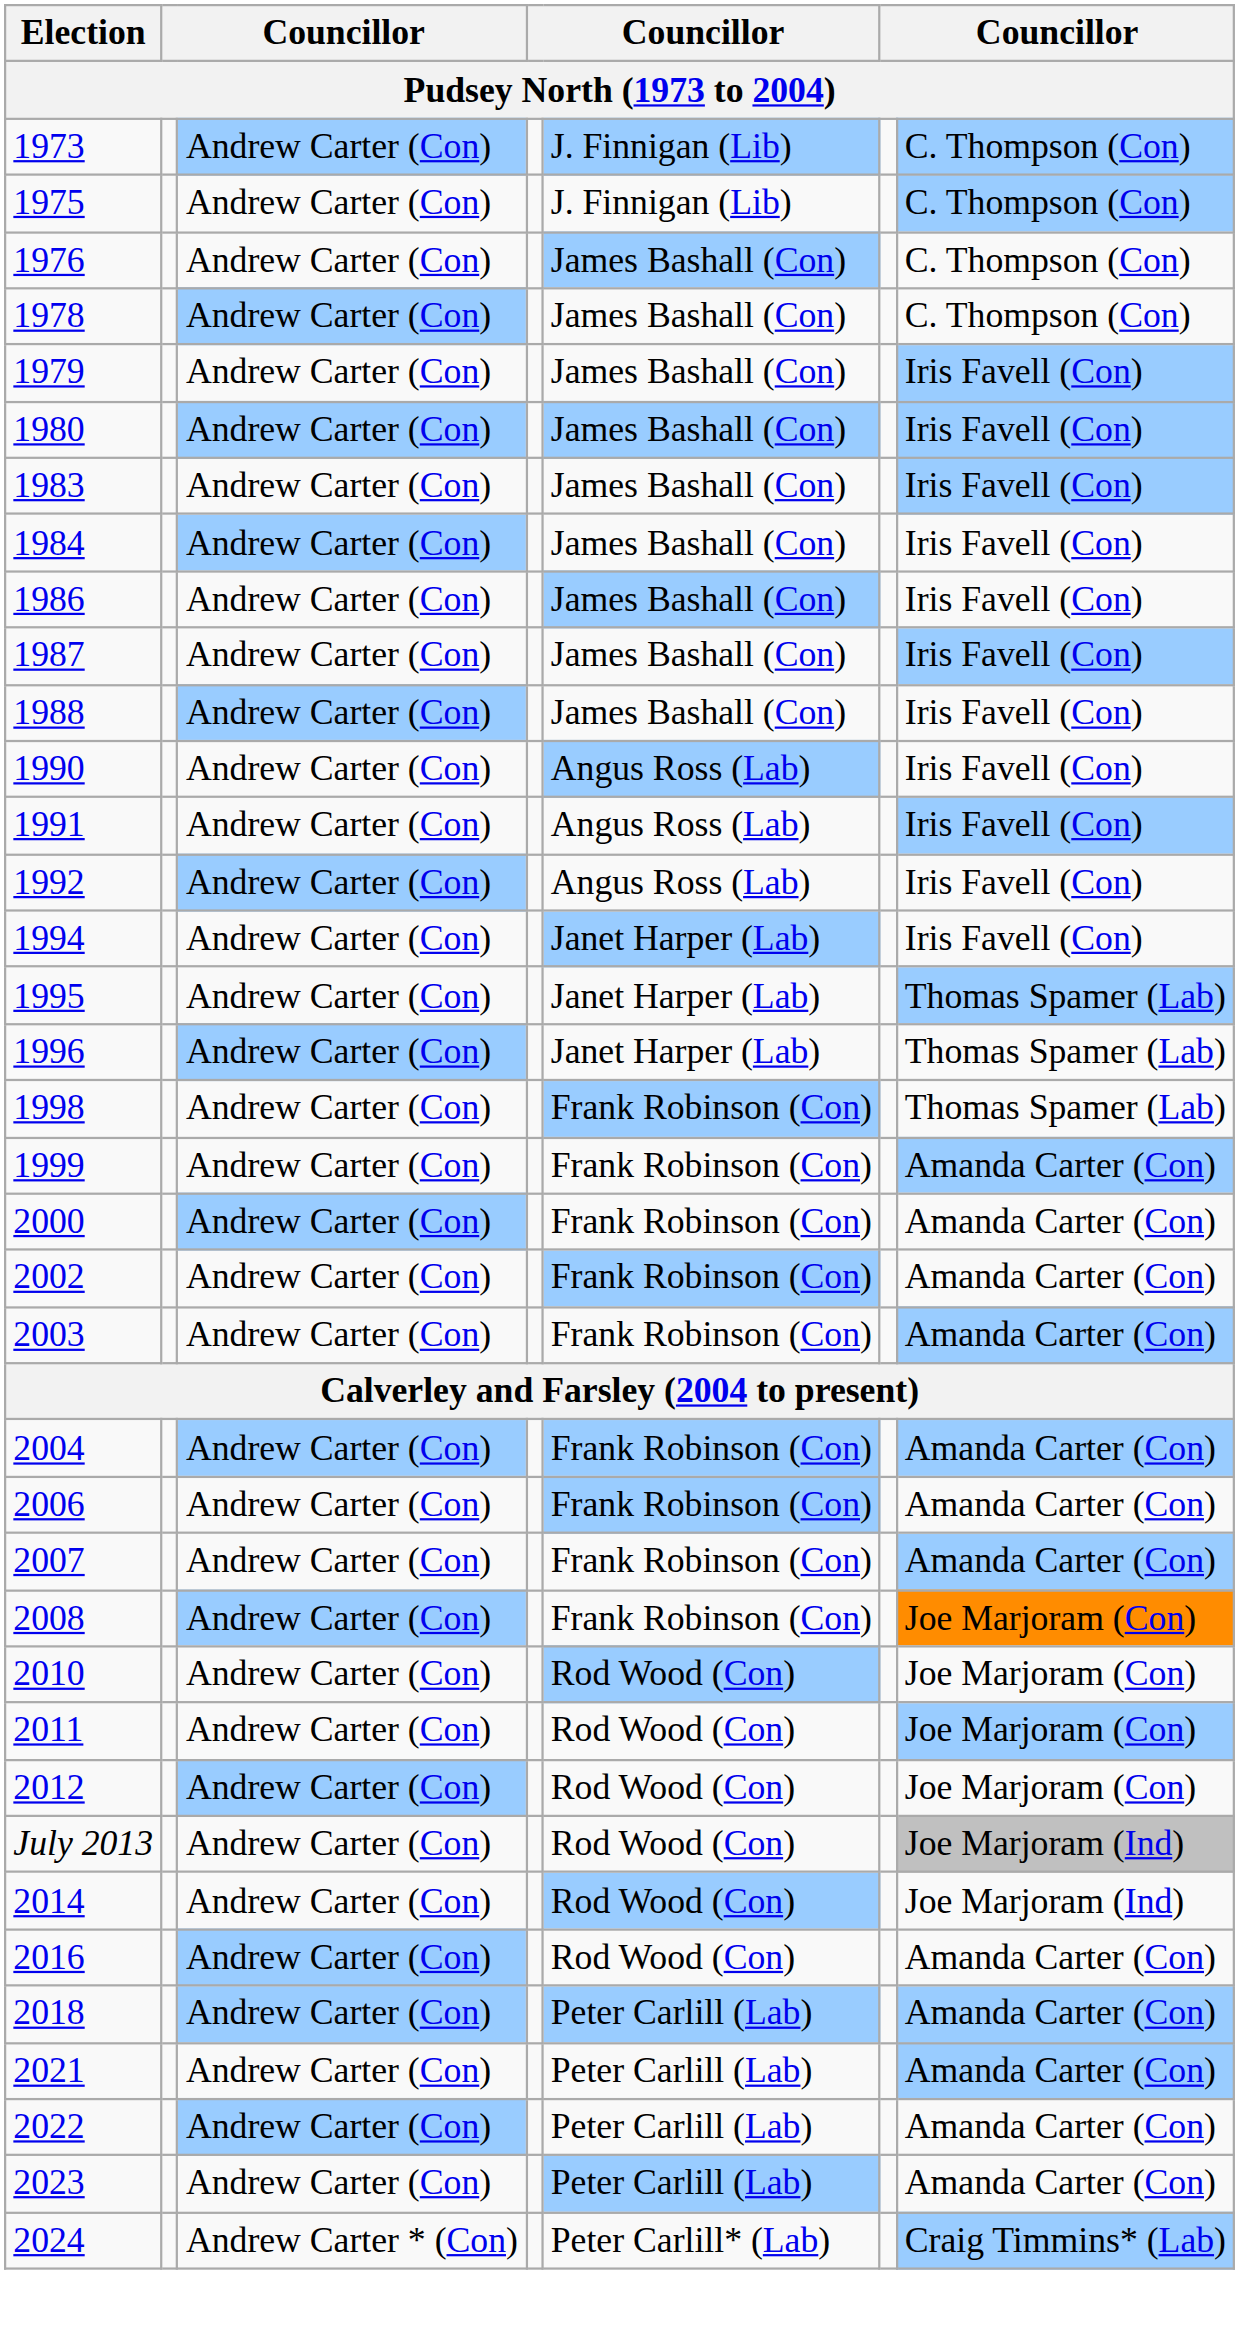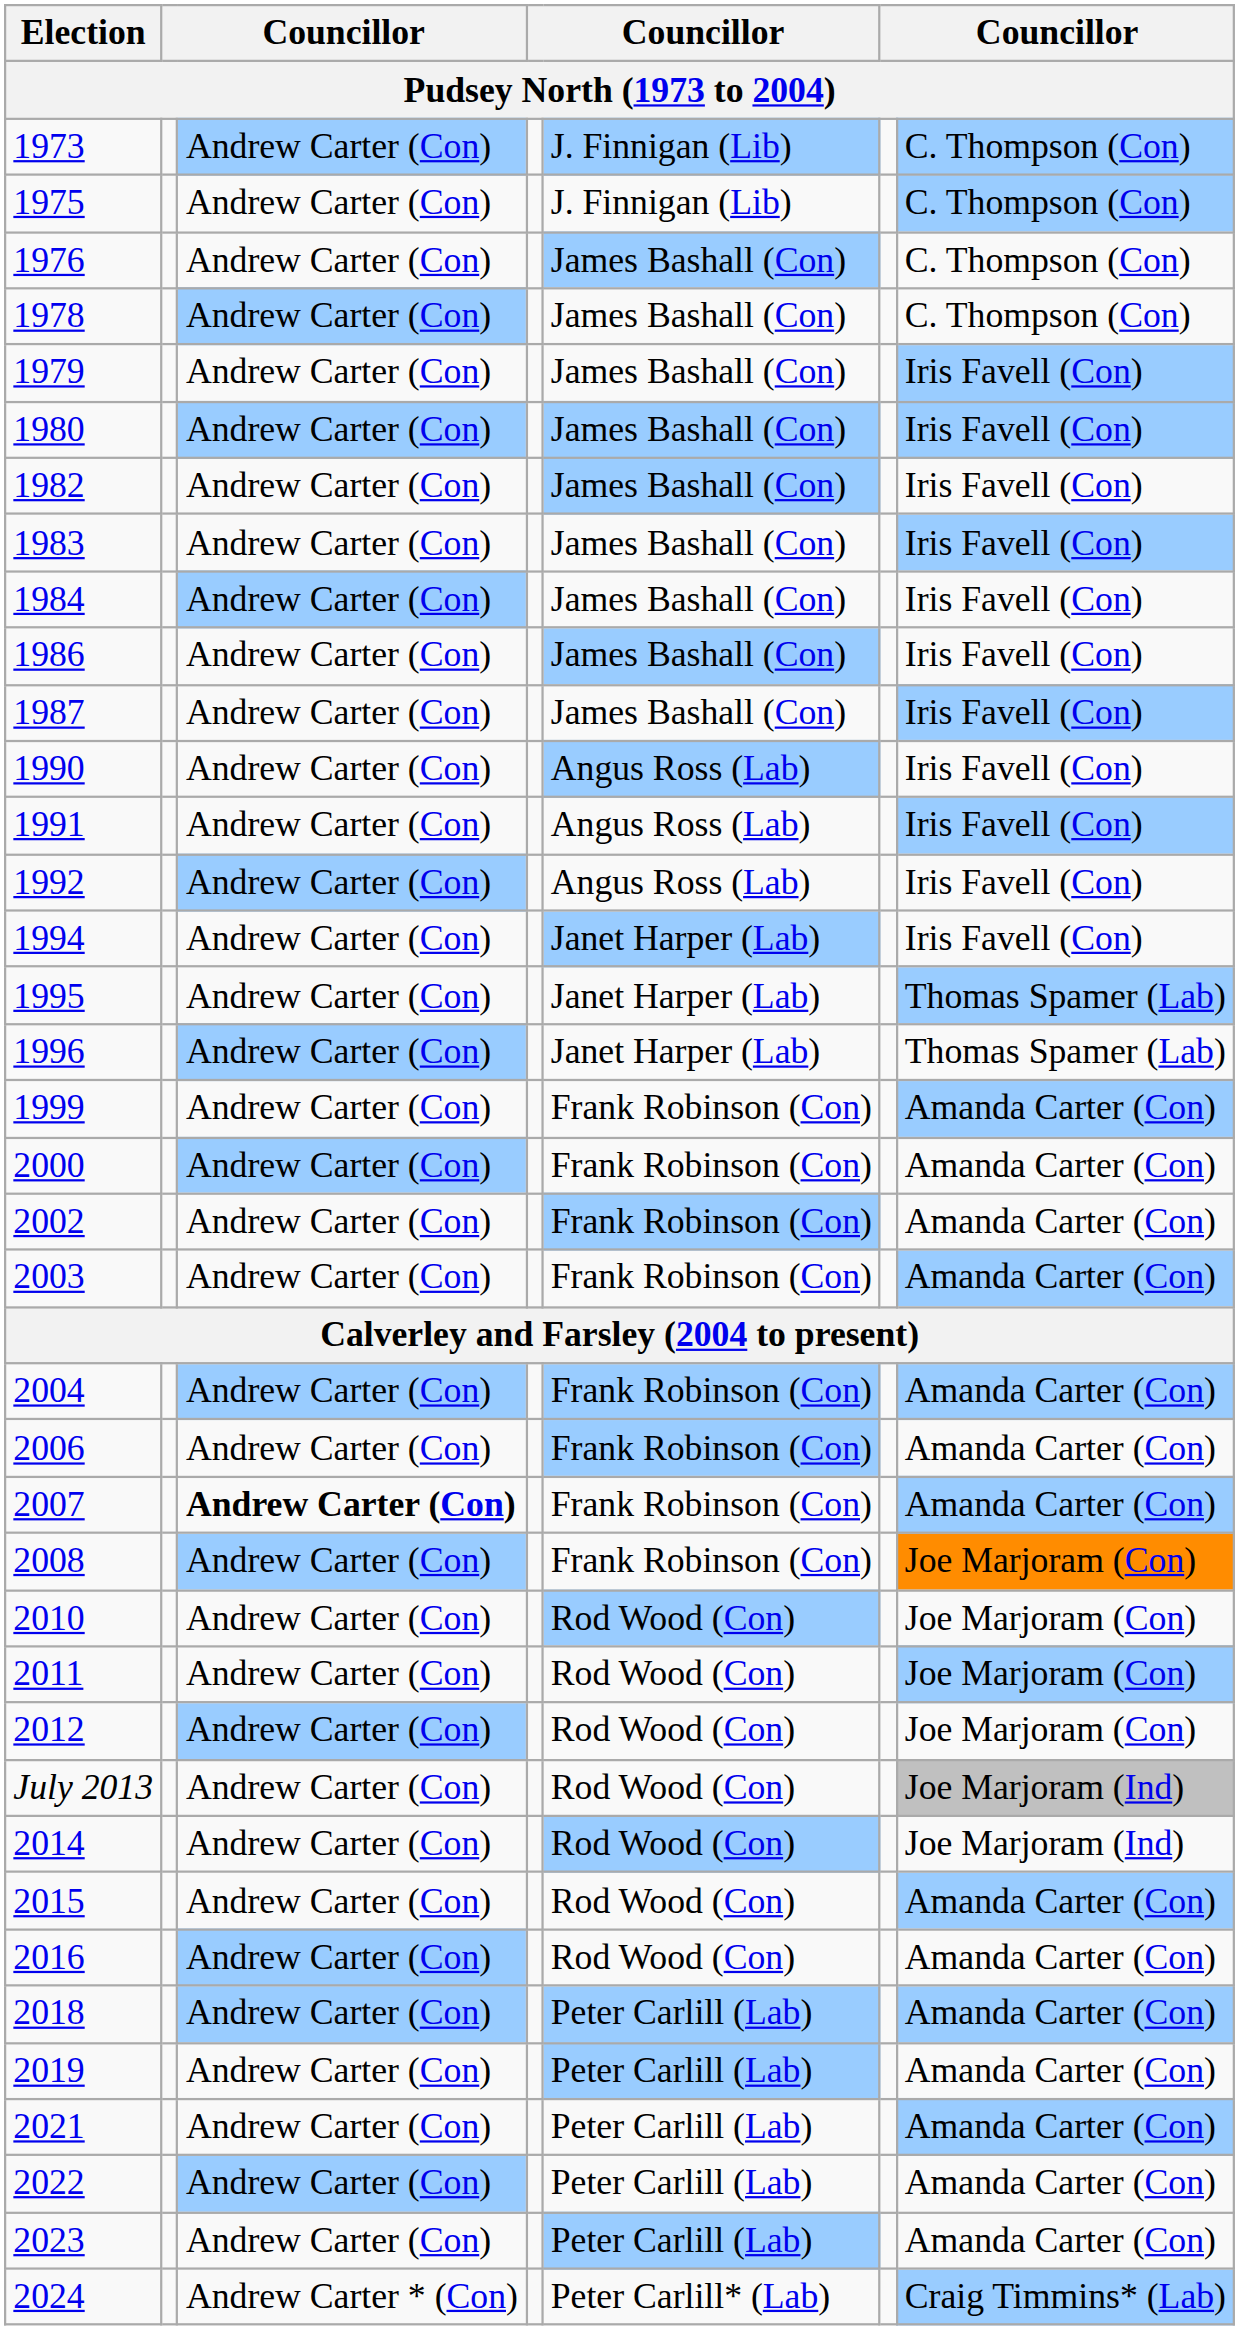+ row: 1982 | Andrew Carter (Con) | James Bashall (Con) | Iris Favell (Con)
- row: 1988 | Andrew Carter (Con) | James Bashall (Con) | Iris Favell (Con)
- row: 1998 | Andrew Carter (Con) | Frank Robinson (Con) | Thomas Spamer (Lab)
2007 | column 3: normal -> bold
+ row: 2015 | Andrew Carter (Con) | Rod Wood (Con) | Amanda Carter (Con)
+ row: 2019 | Andrew Carter (Con) | Peter Carlill (Lab) | Amanda Carter (Con)
